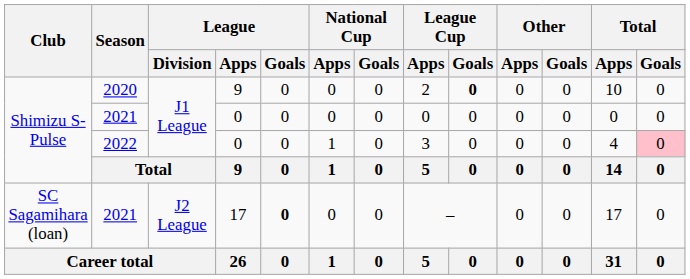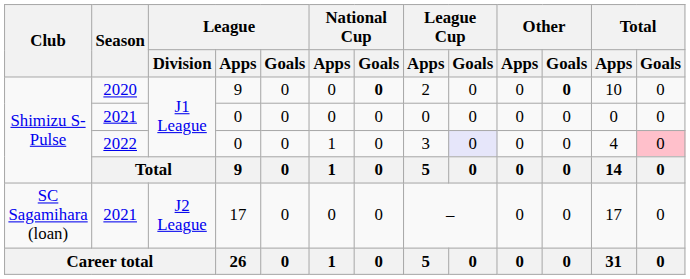2020 | National Cup / Goals: normal -> bold
2020 | League Cup / Goals: bold -> normal
2020 | Other / Goals: normal -> bold
2022 | League Cup / Goals: no background -> lavender background
2021 / 17 | League / Goals: bold -> normal
